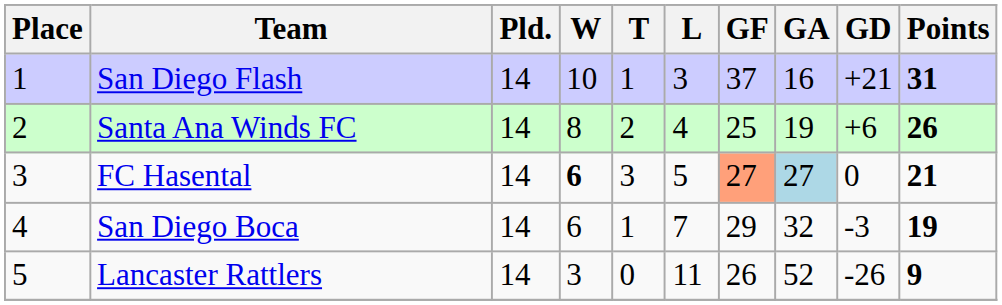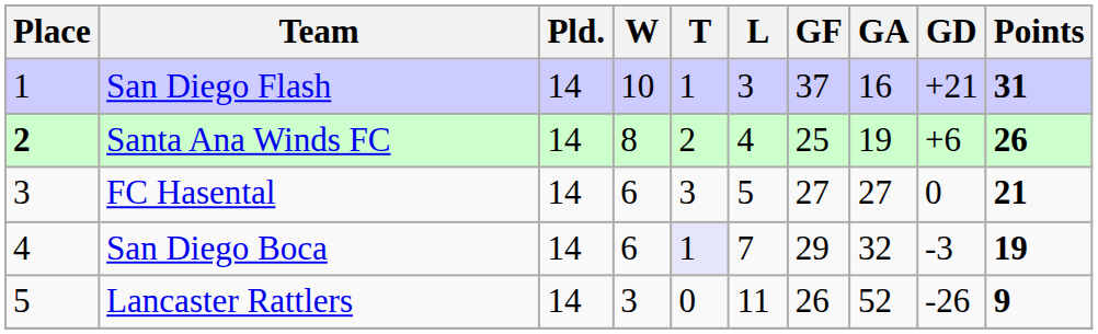Santa Ana Winds FC | Place: normal -> bold
FC Hasental | W: bold -> normal
FC Hasental | GF: lightsalmon background -> no background
FC Hasental | GA: lightblue background -> no background
San Diego Boca | T: no background -> lavender background
